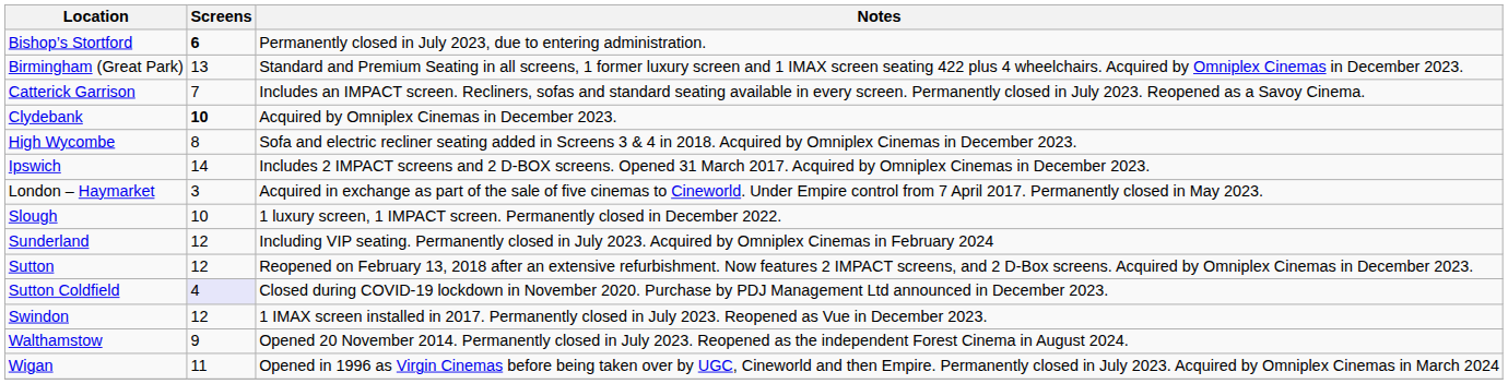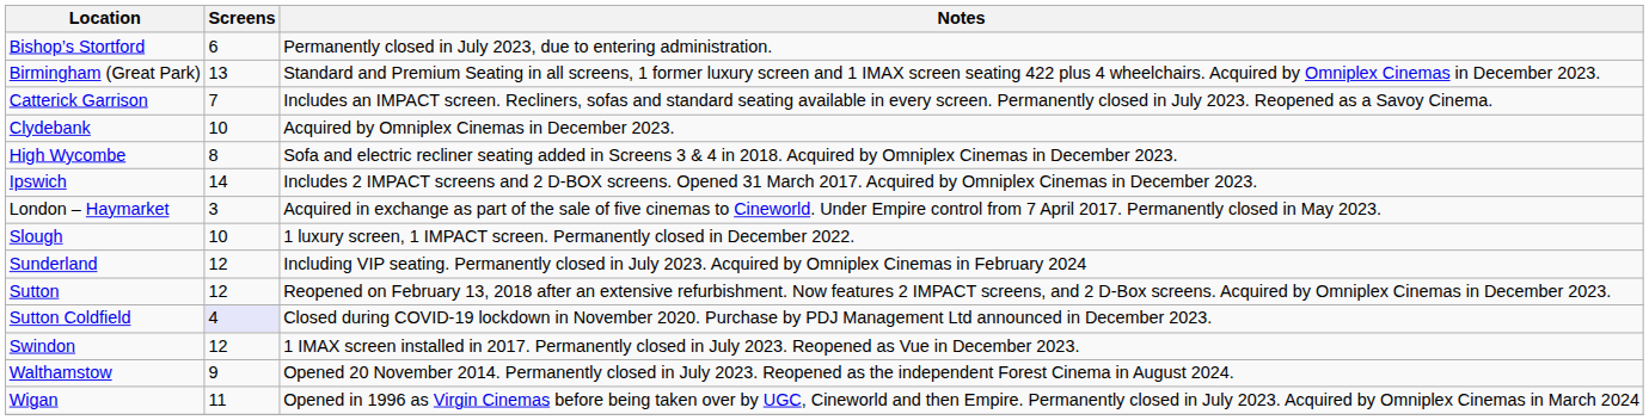Bishop’s Stortford | Screens: bold -> normal
Clydebank | Screens: bold -> normal
